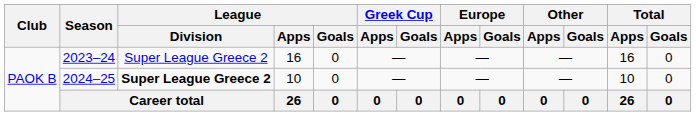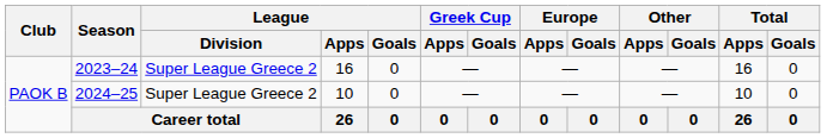2024–25 | League / Division: bold -> normal
